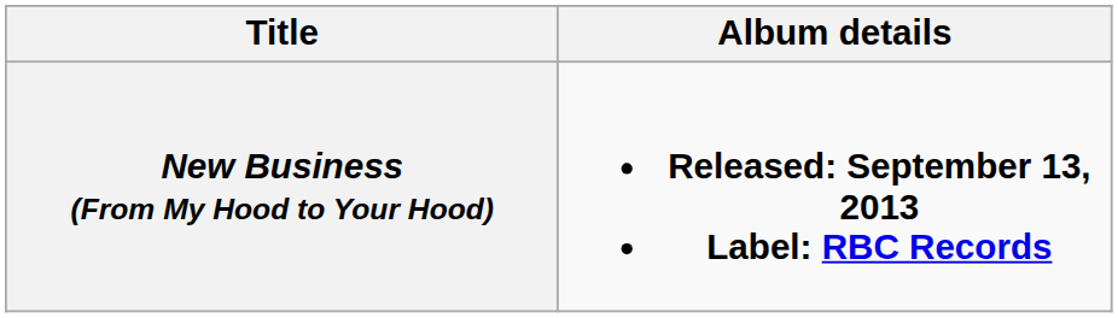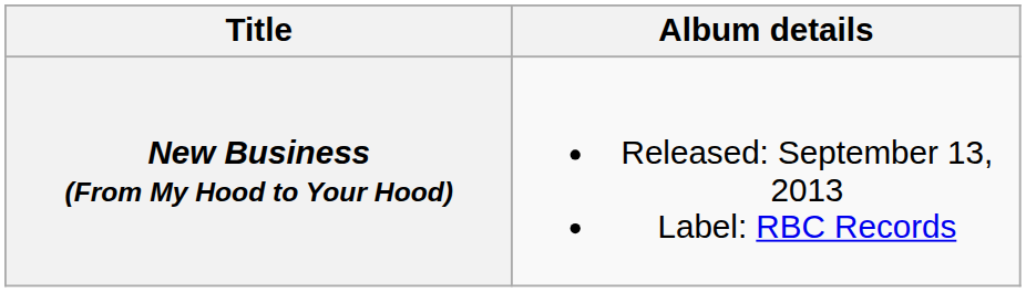New Business (From My Hood to Your Hood) | Album details: bold -> normal
